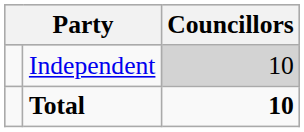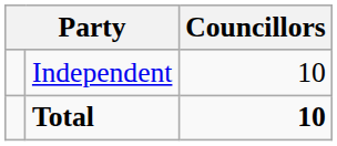Independent | Councillors: lightgrey background -> no background
